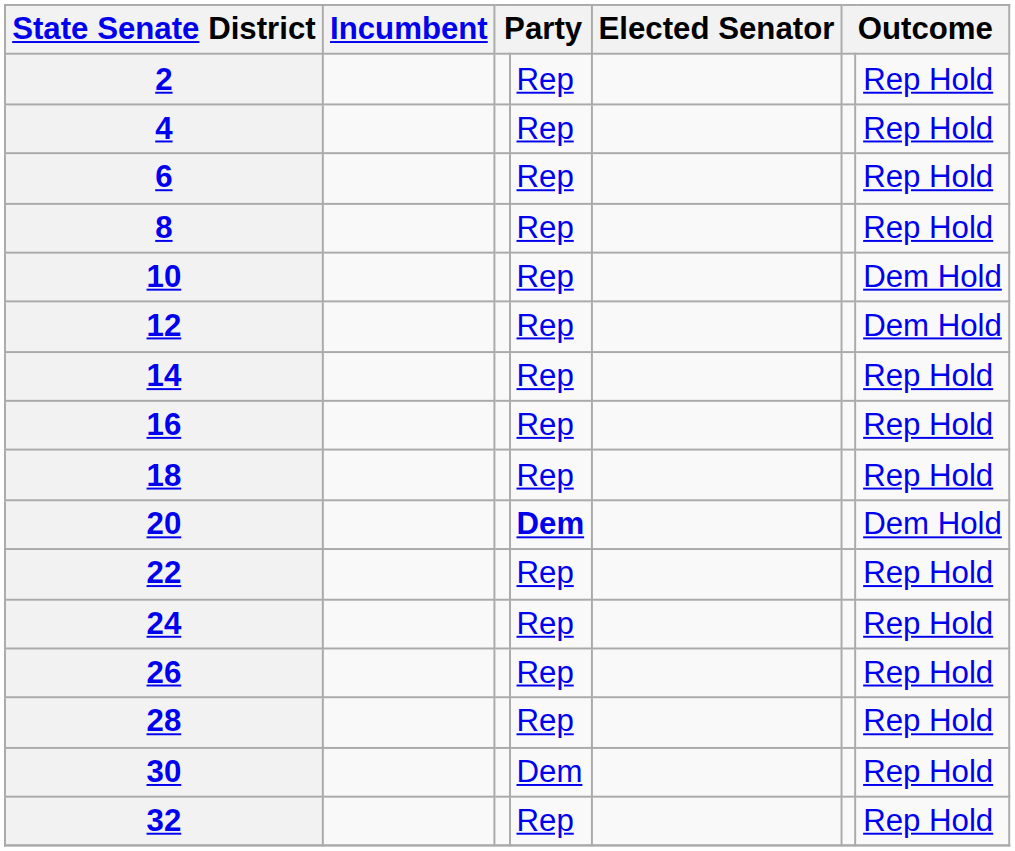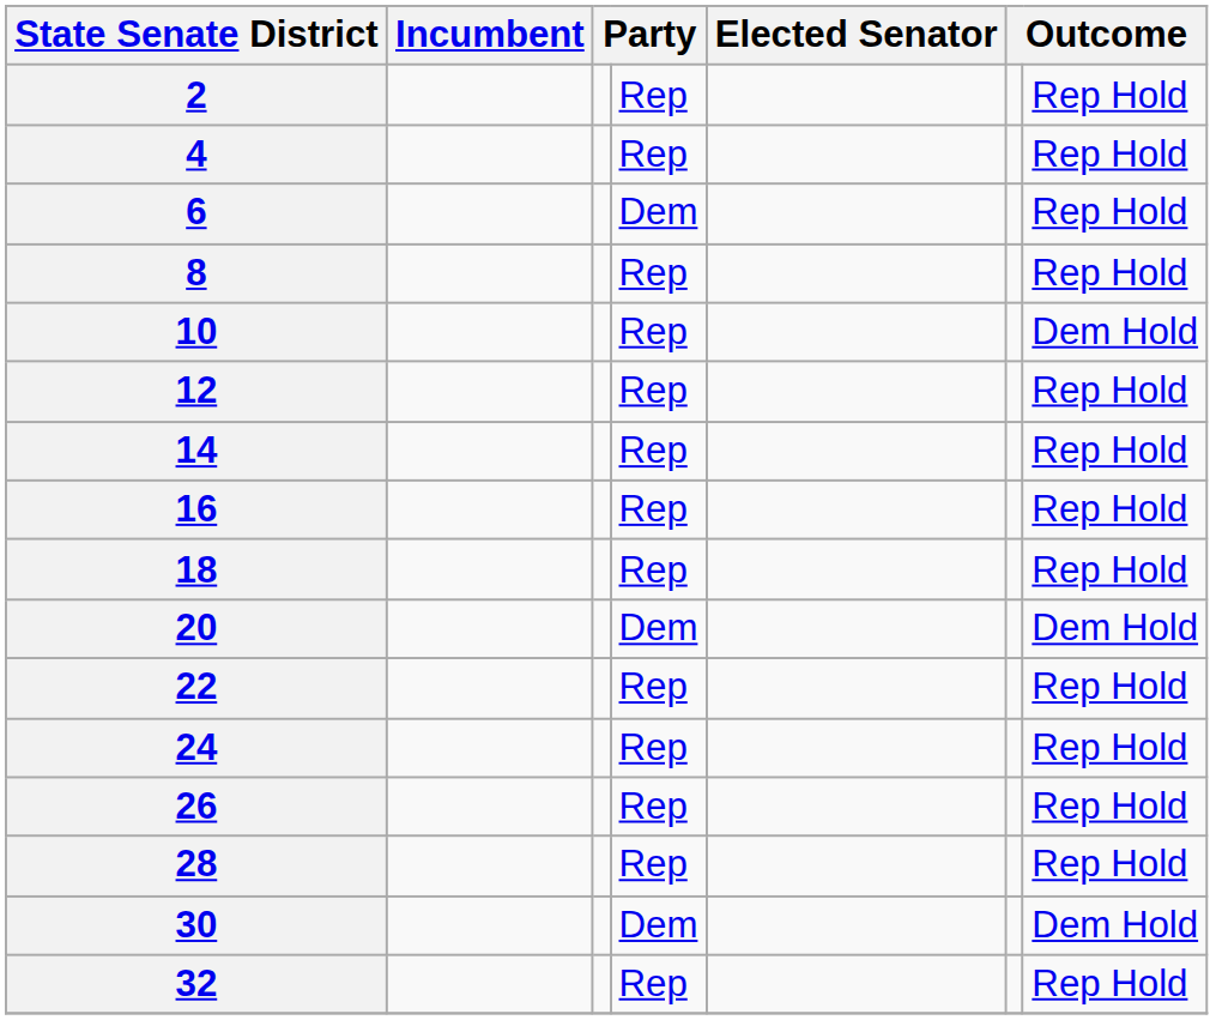6 | column 4: Rep -> Dem
12 | column 7: Dem Hold -> Rep Hold
20 | column 4: bold -> normal
30 | column 7: Rep Hold -> Dem Hold
